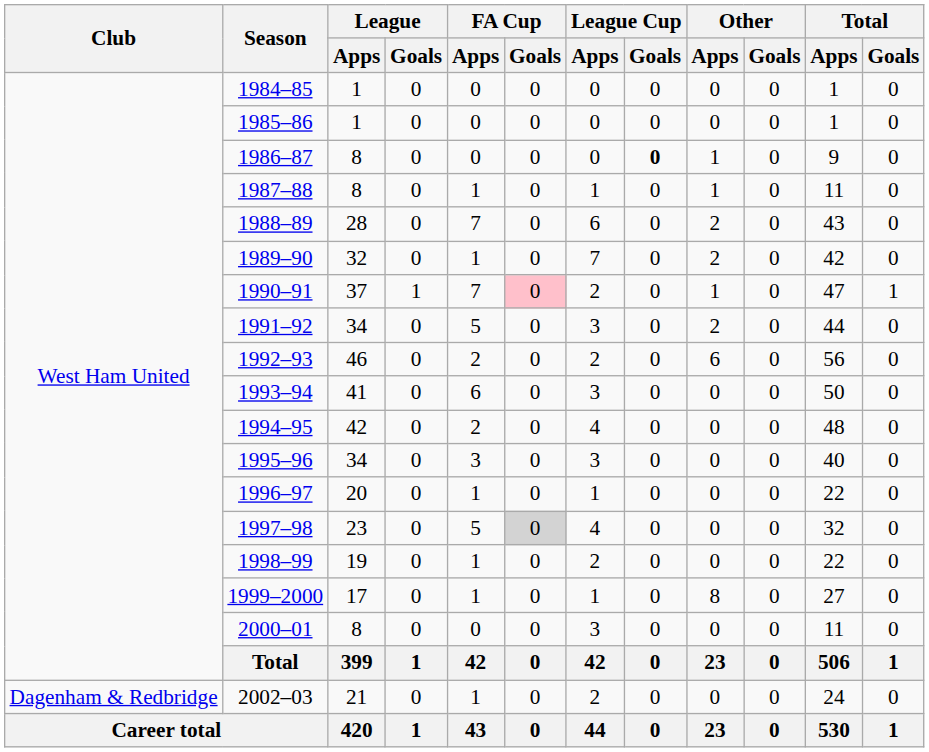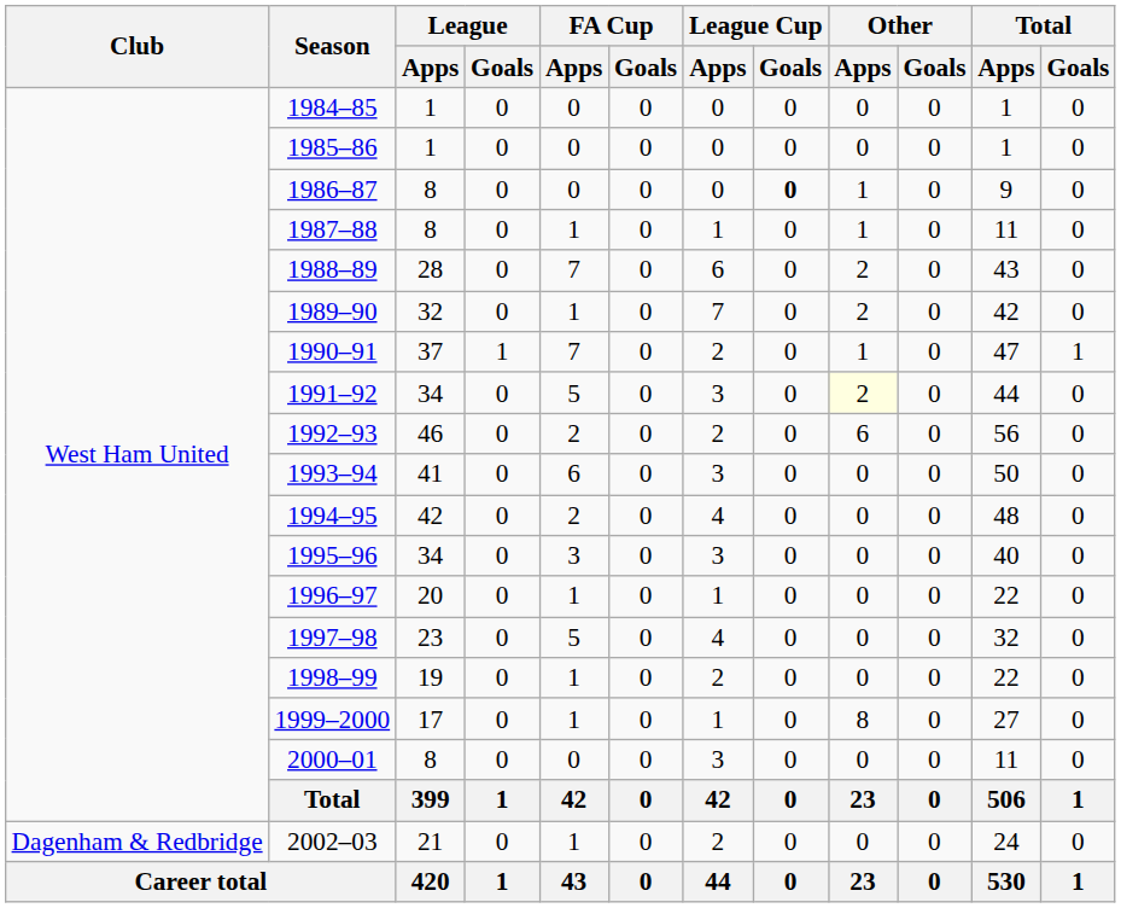1990–91 | FA Cup / Goals: pink background -> no background
1991–92 | Other / Apps: no background -> lightyellow background
1997–98 | FA Cup / Goals: lightgrey background -> no background
